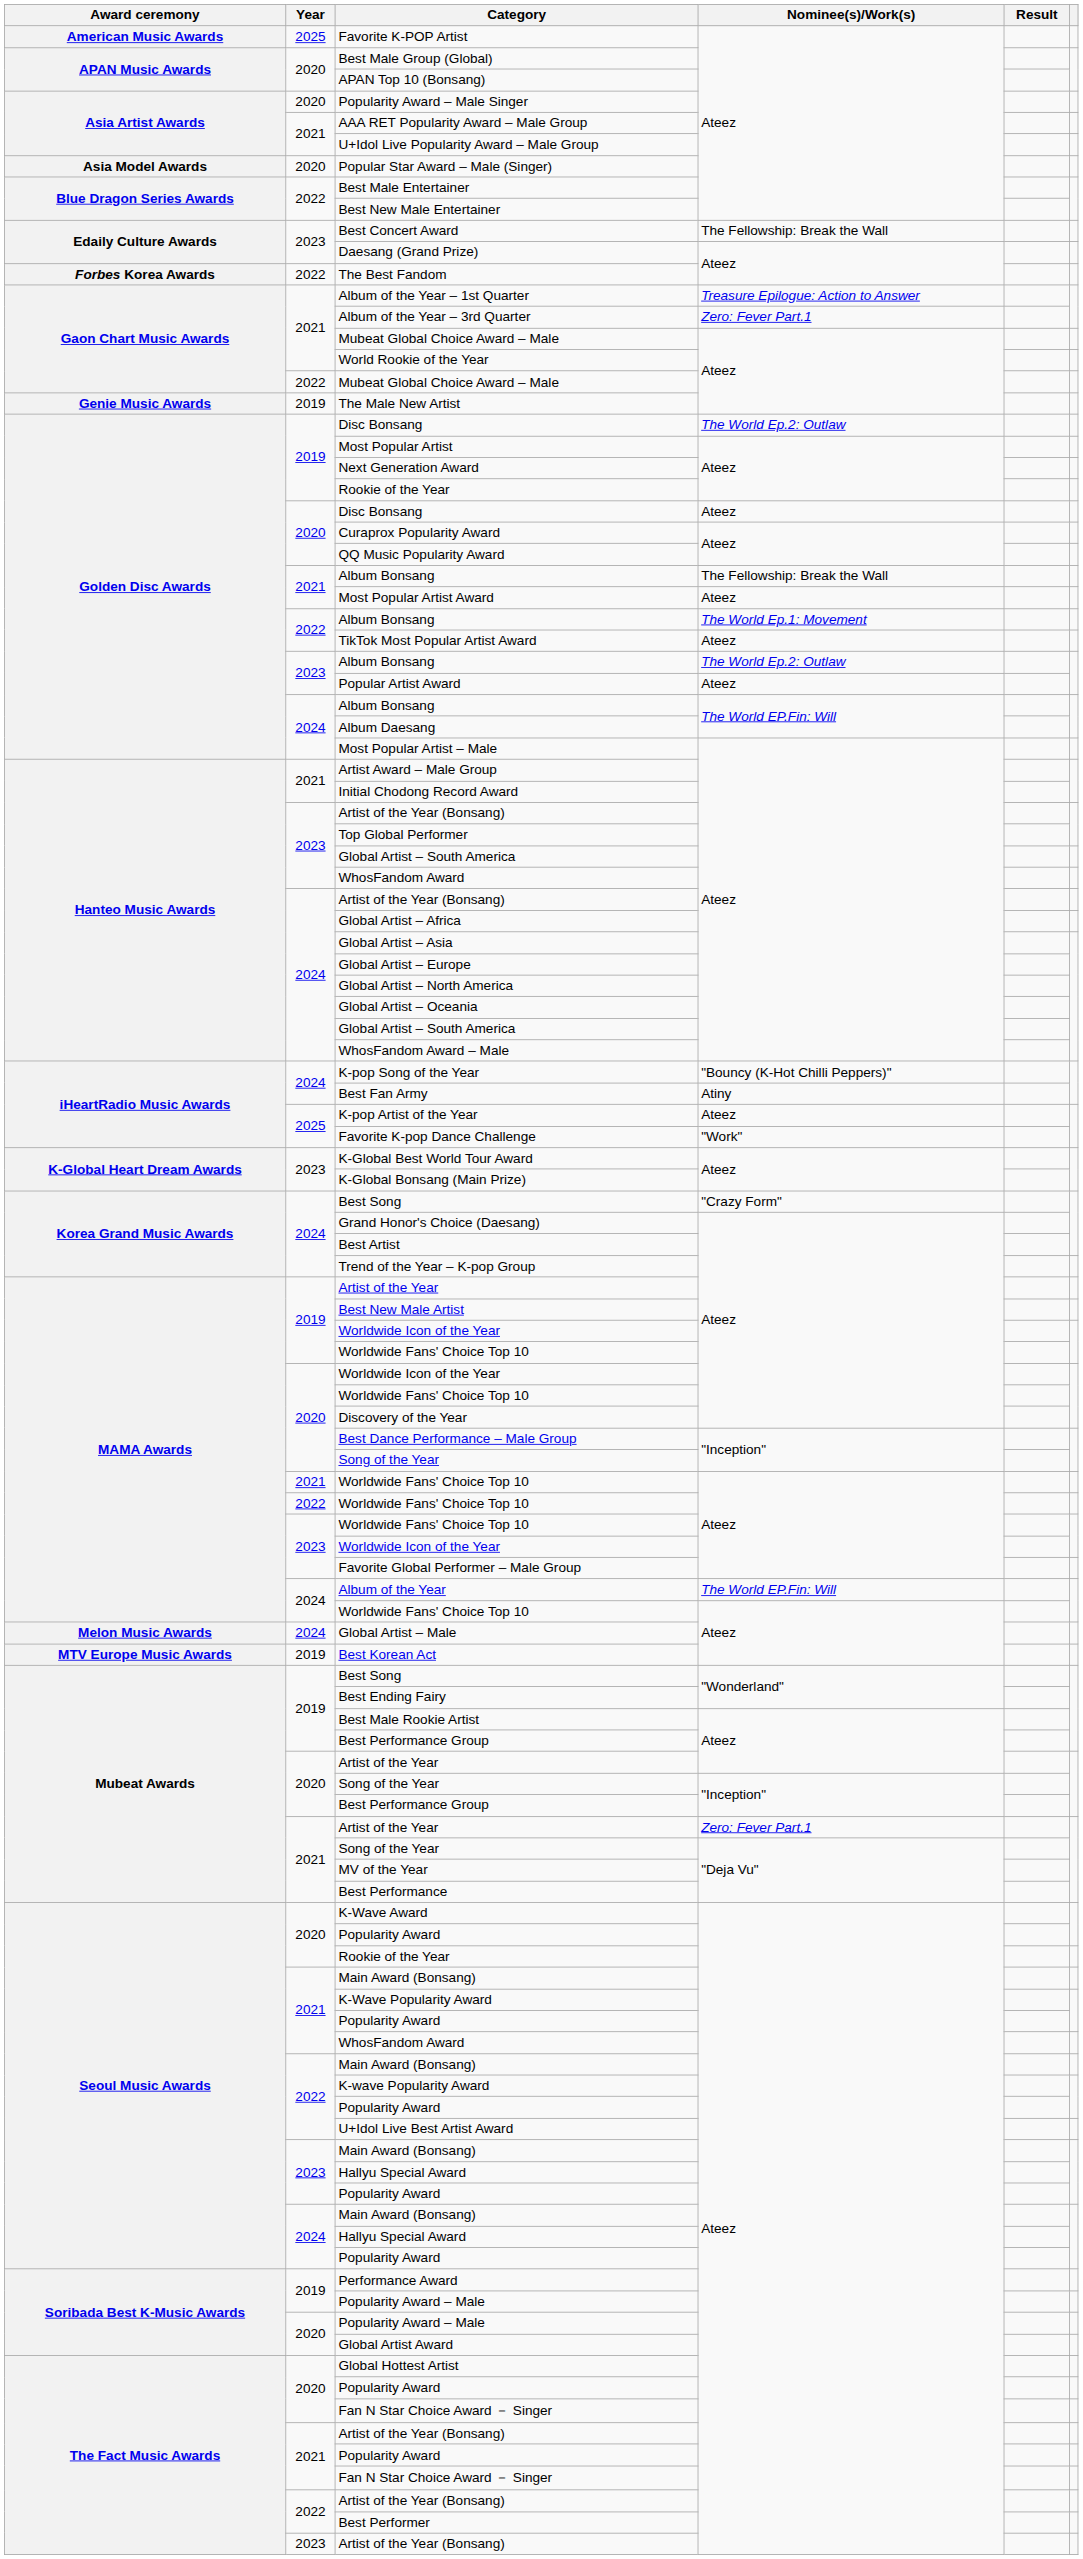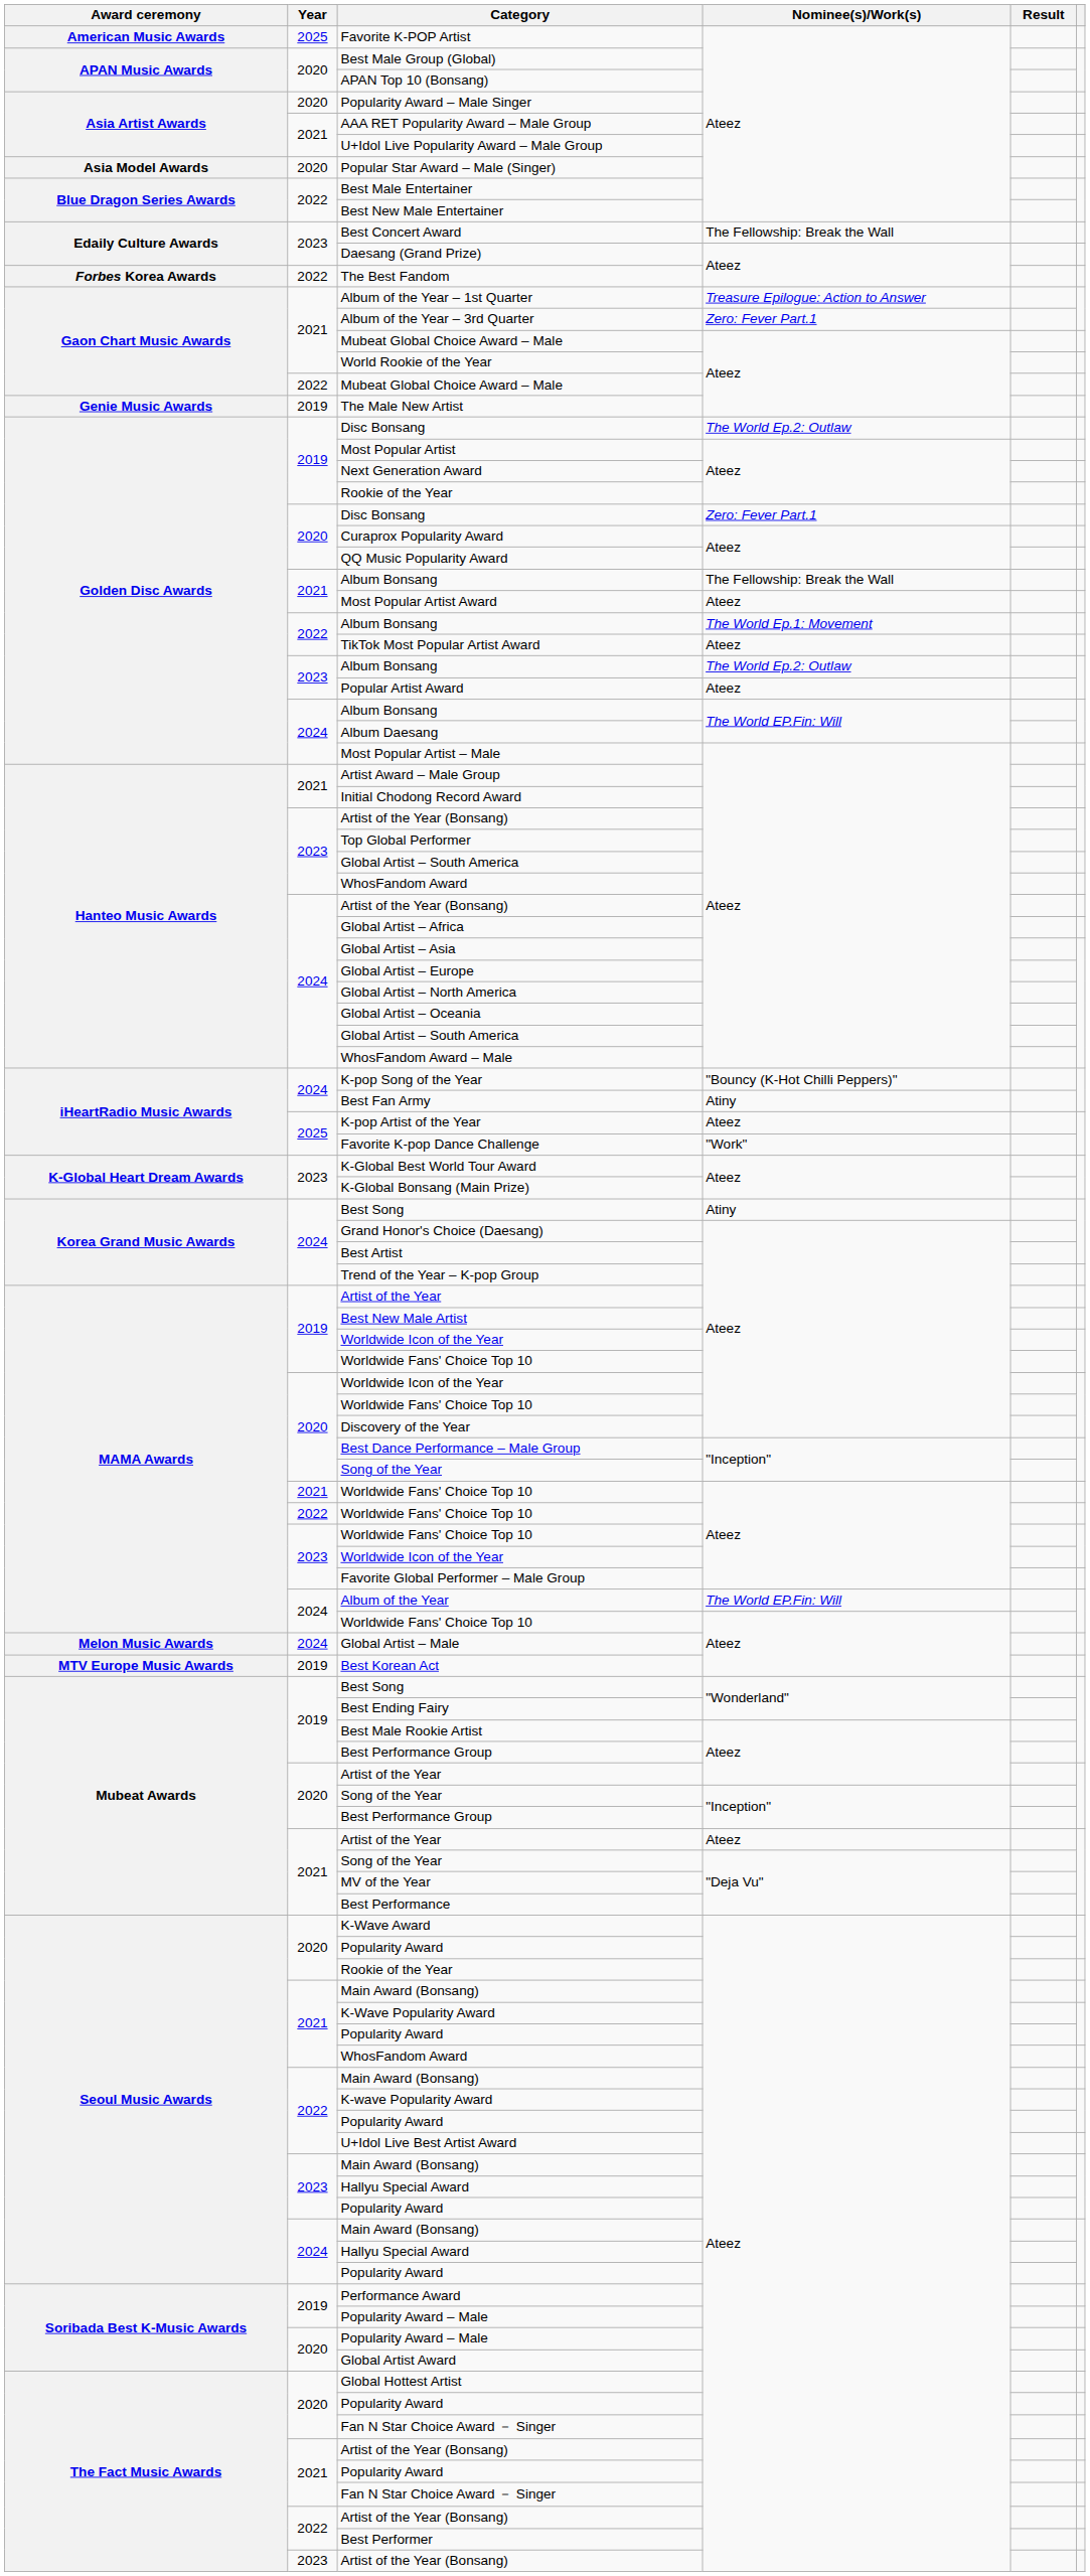2020 / Disc Bonsang | Nominee(s)/Work(s): Ateez -> Zero: Fever Part.1
2024 / Best Song | Nominee(s)/Work(s): "Crazy Form" -> Atiny
2021 / Artist of the Year | Nominee(s)/Work(s): Zero: Fever Part.1 -> Ateez
